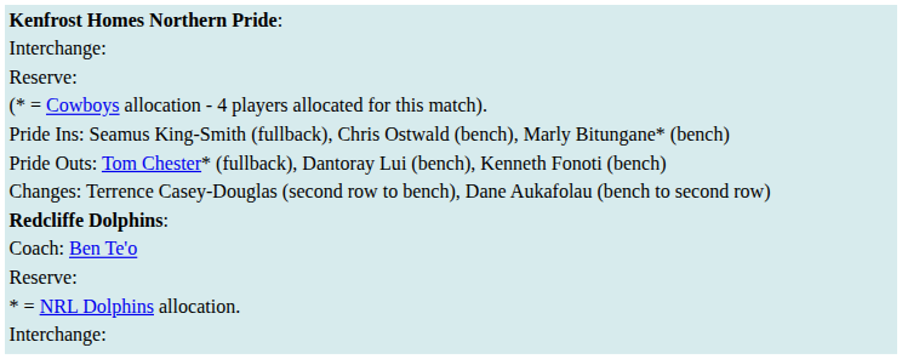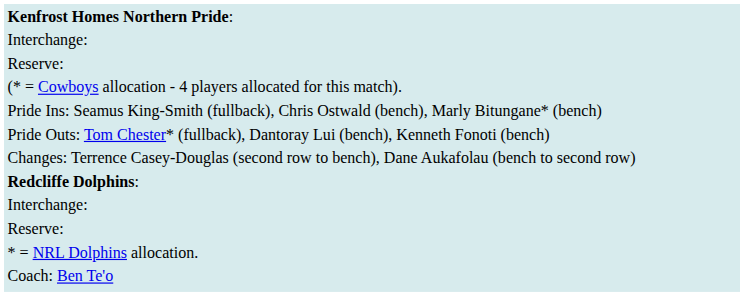row 9 | column 1: Coach: Ben Te'o -> Interchange:
row 12 | column 1: Interchange: -> Coach: Ben Te'o
